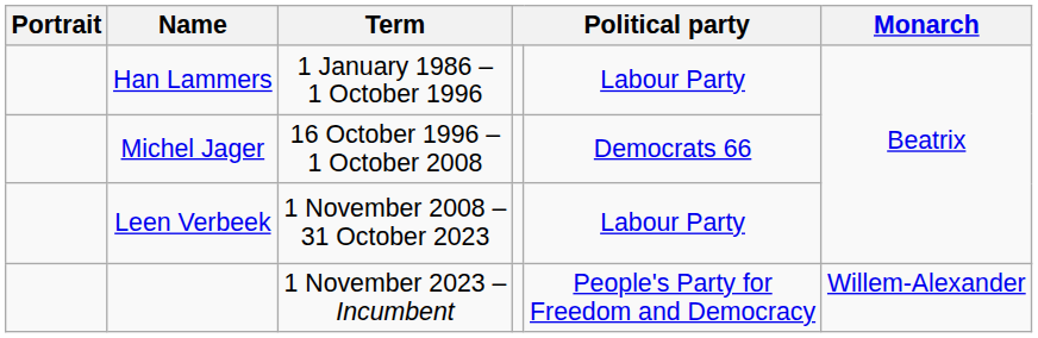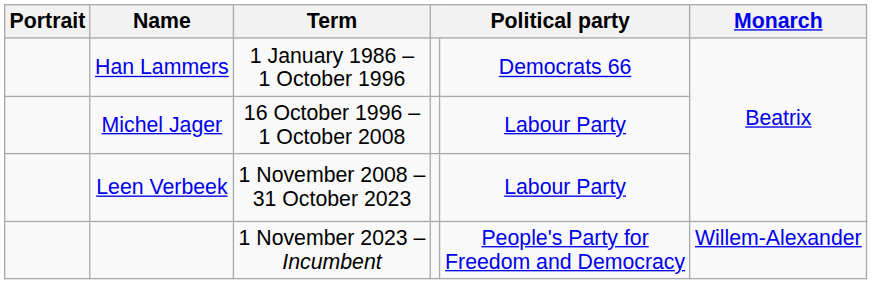Han Lammers | column 5: Labour Party -> Democrats 66
Michel Jager | column 5: Democrats 66 -> Labour Party
